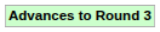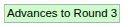row 1 | column 1: bold -> normal
